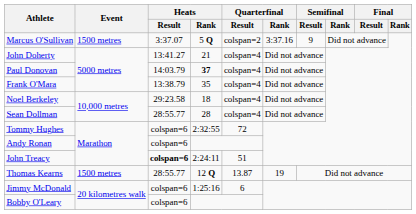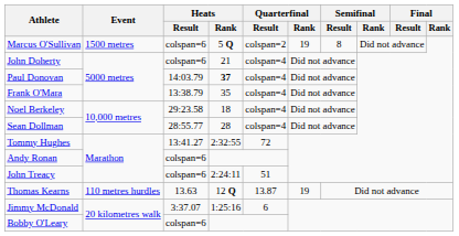Marcus O'Sullivan | Heats / Result: 3:37.07 -> colspan=6
Marcus O'Sullivan | Quarterfinal / Rank: 3:37.16 -> 19
Marcus O'Sullivan | Semifinal / Result: 9 -> 8
John Doherty | Heats / Result: 13:41.27 -> colspan=6
Tommy Hughes | Heats / Result: colspan=6 -> 13:41.27
John Treacy | Heats / Result: bold -> normal
Thomas Kearns | Event: 1500 metres -> 110 metres hurdles
Thomas Kearns | Heats / Result: 28:55.77 -> 13.63
Jimmy McDonald | Heats / Result: colspan=6 -> 3:37.07
